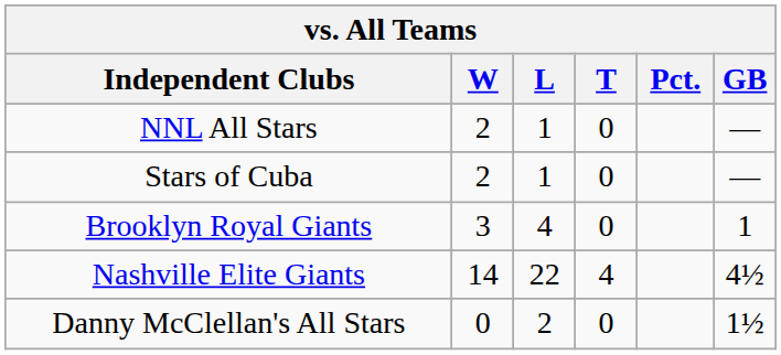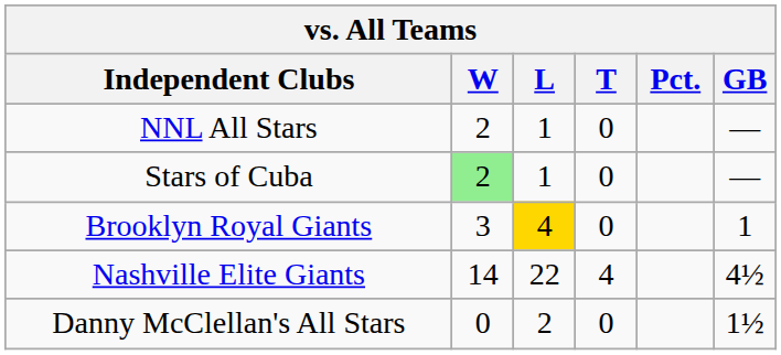Stars of Cuba | W: no background -> lightgreen background
Brooklyn Royal Giants | L: no background -> gold background
